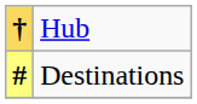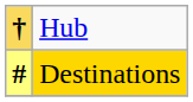# | column 2: no background -> gold background
